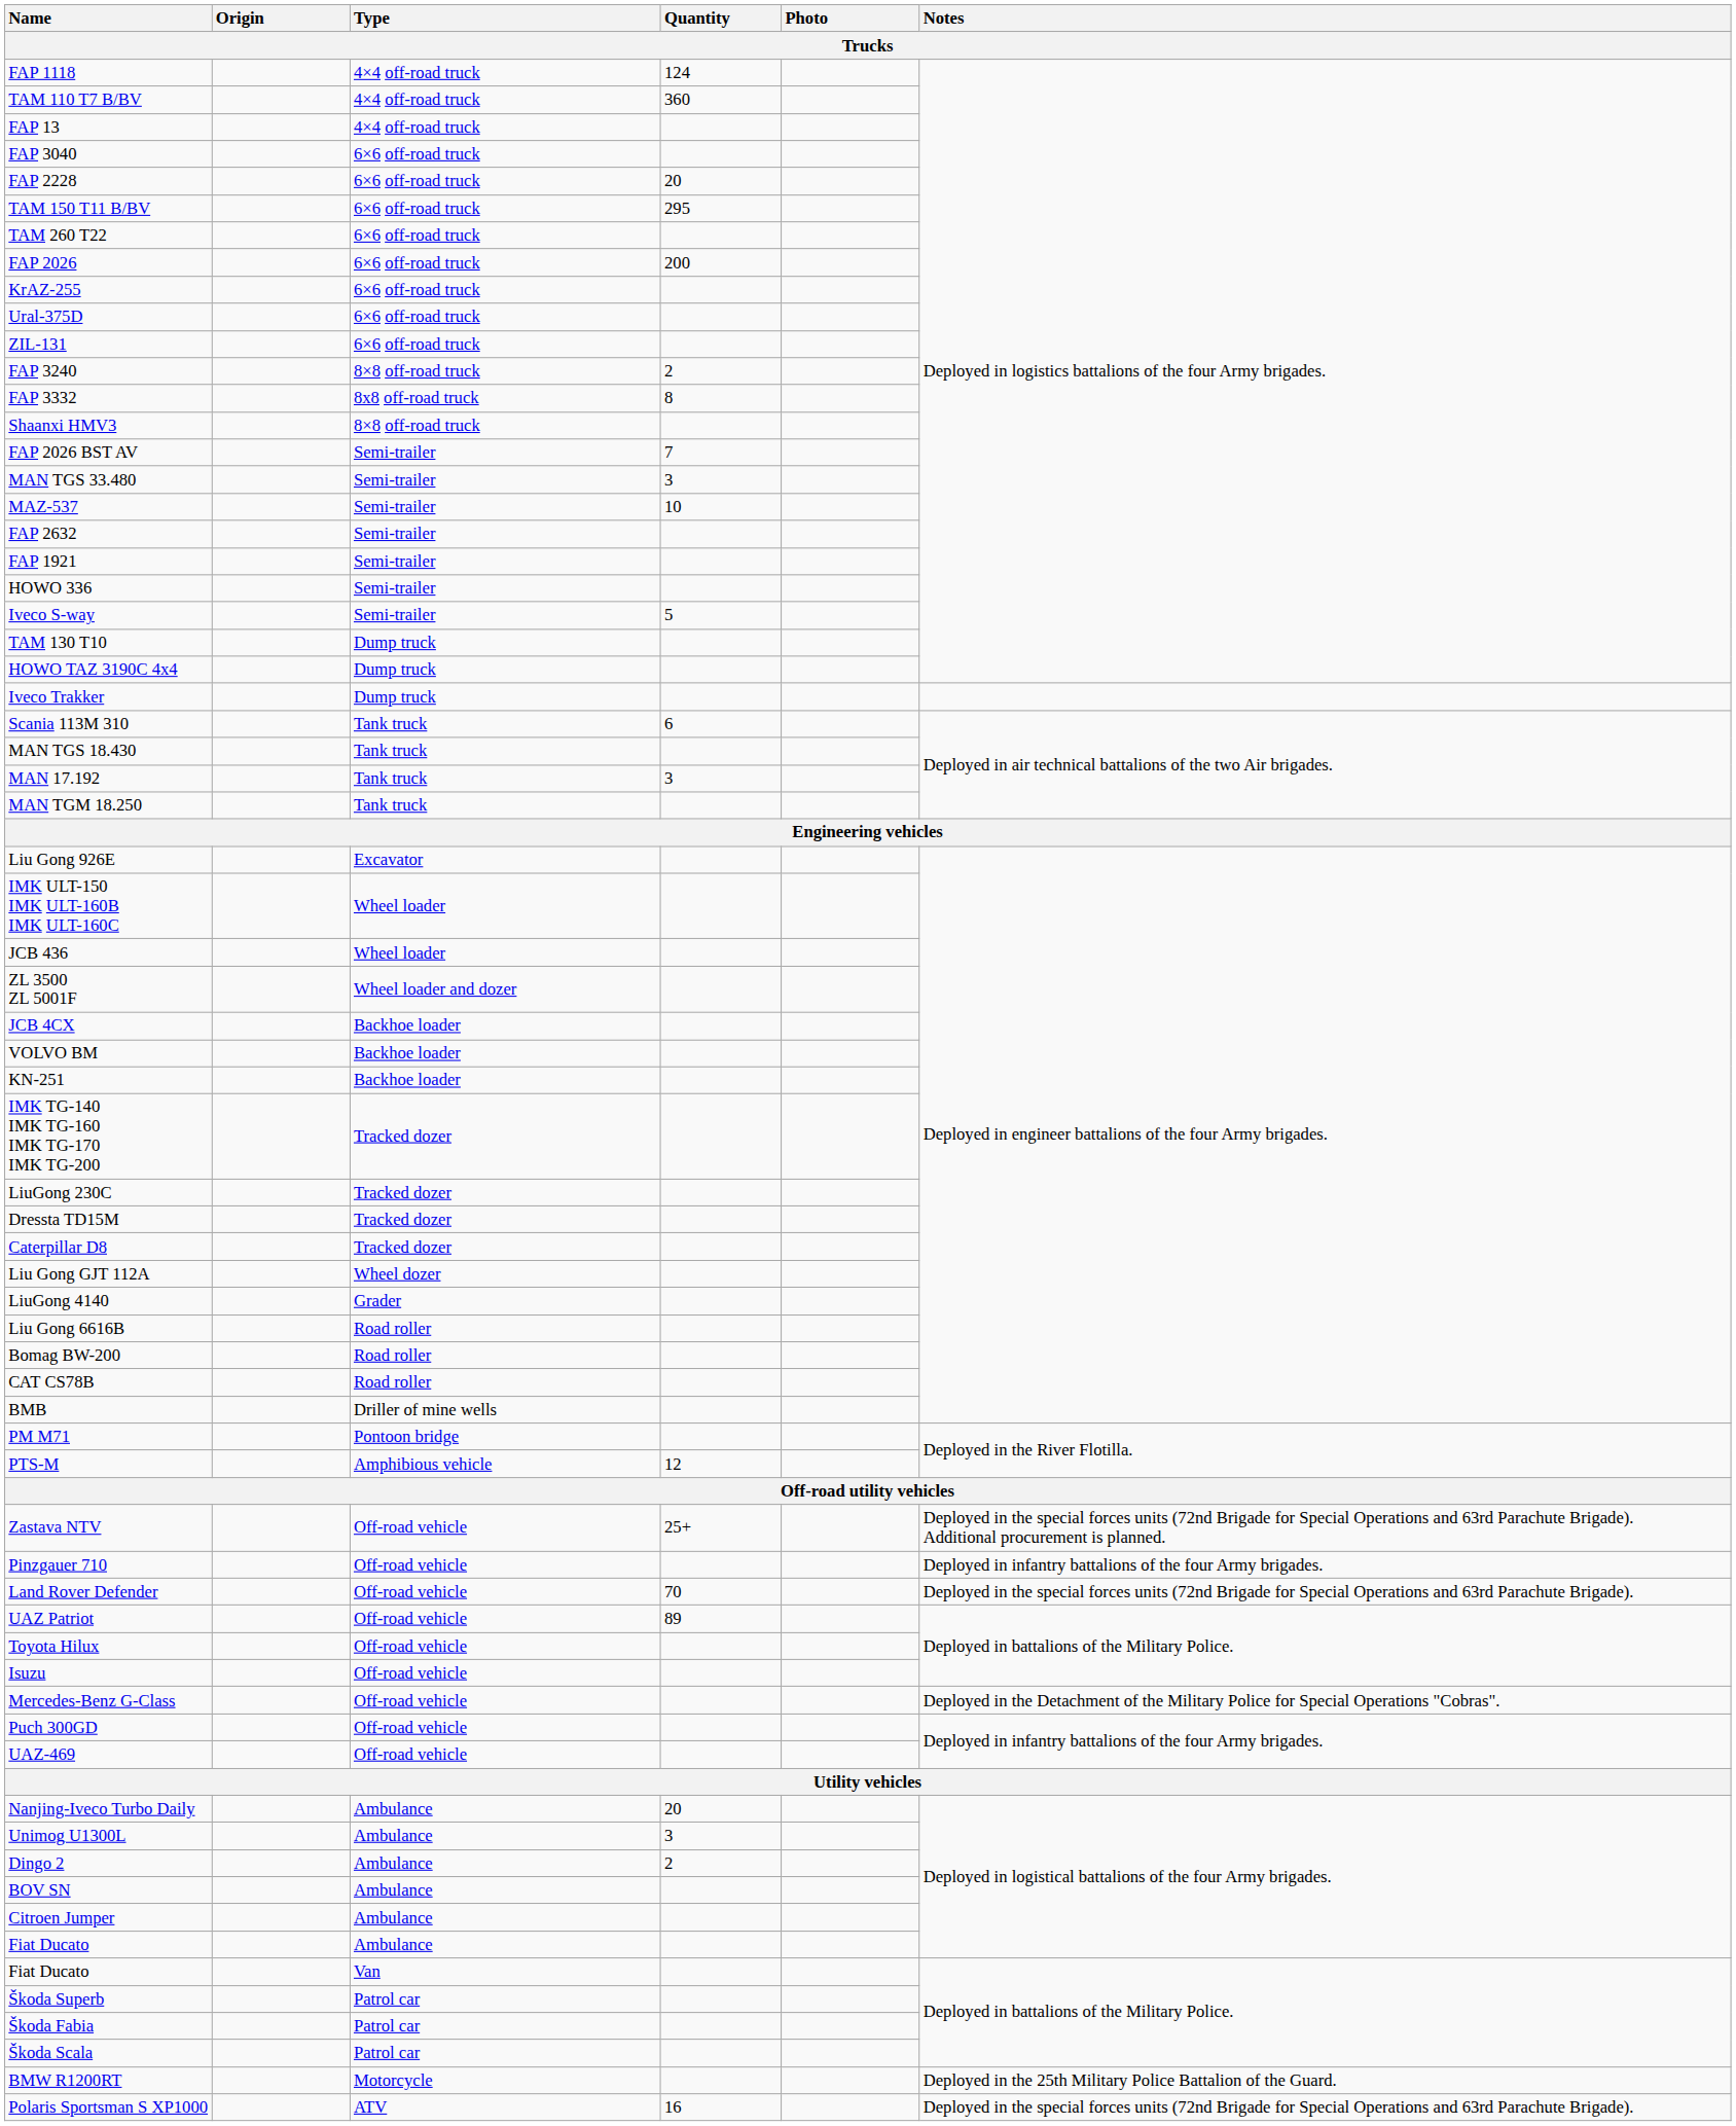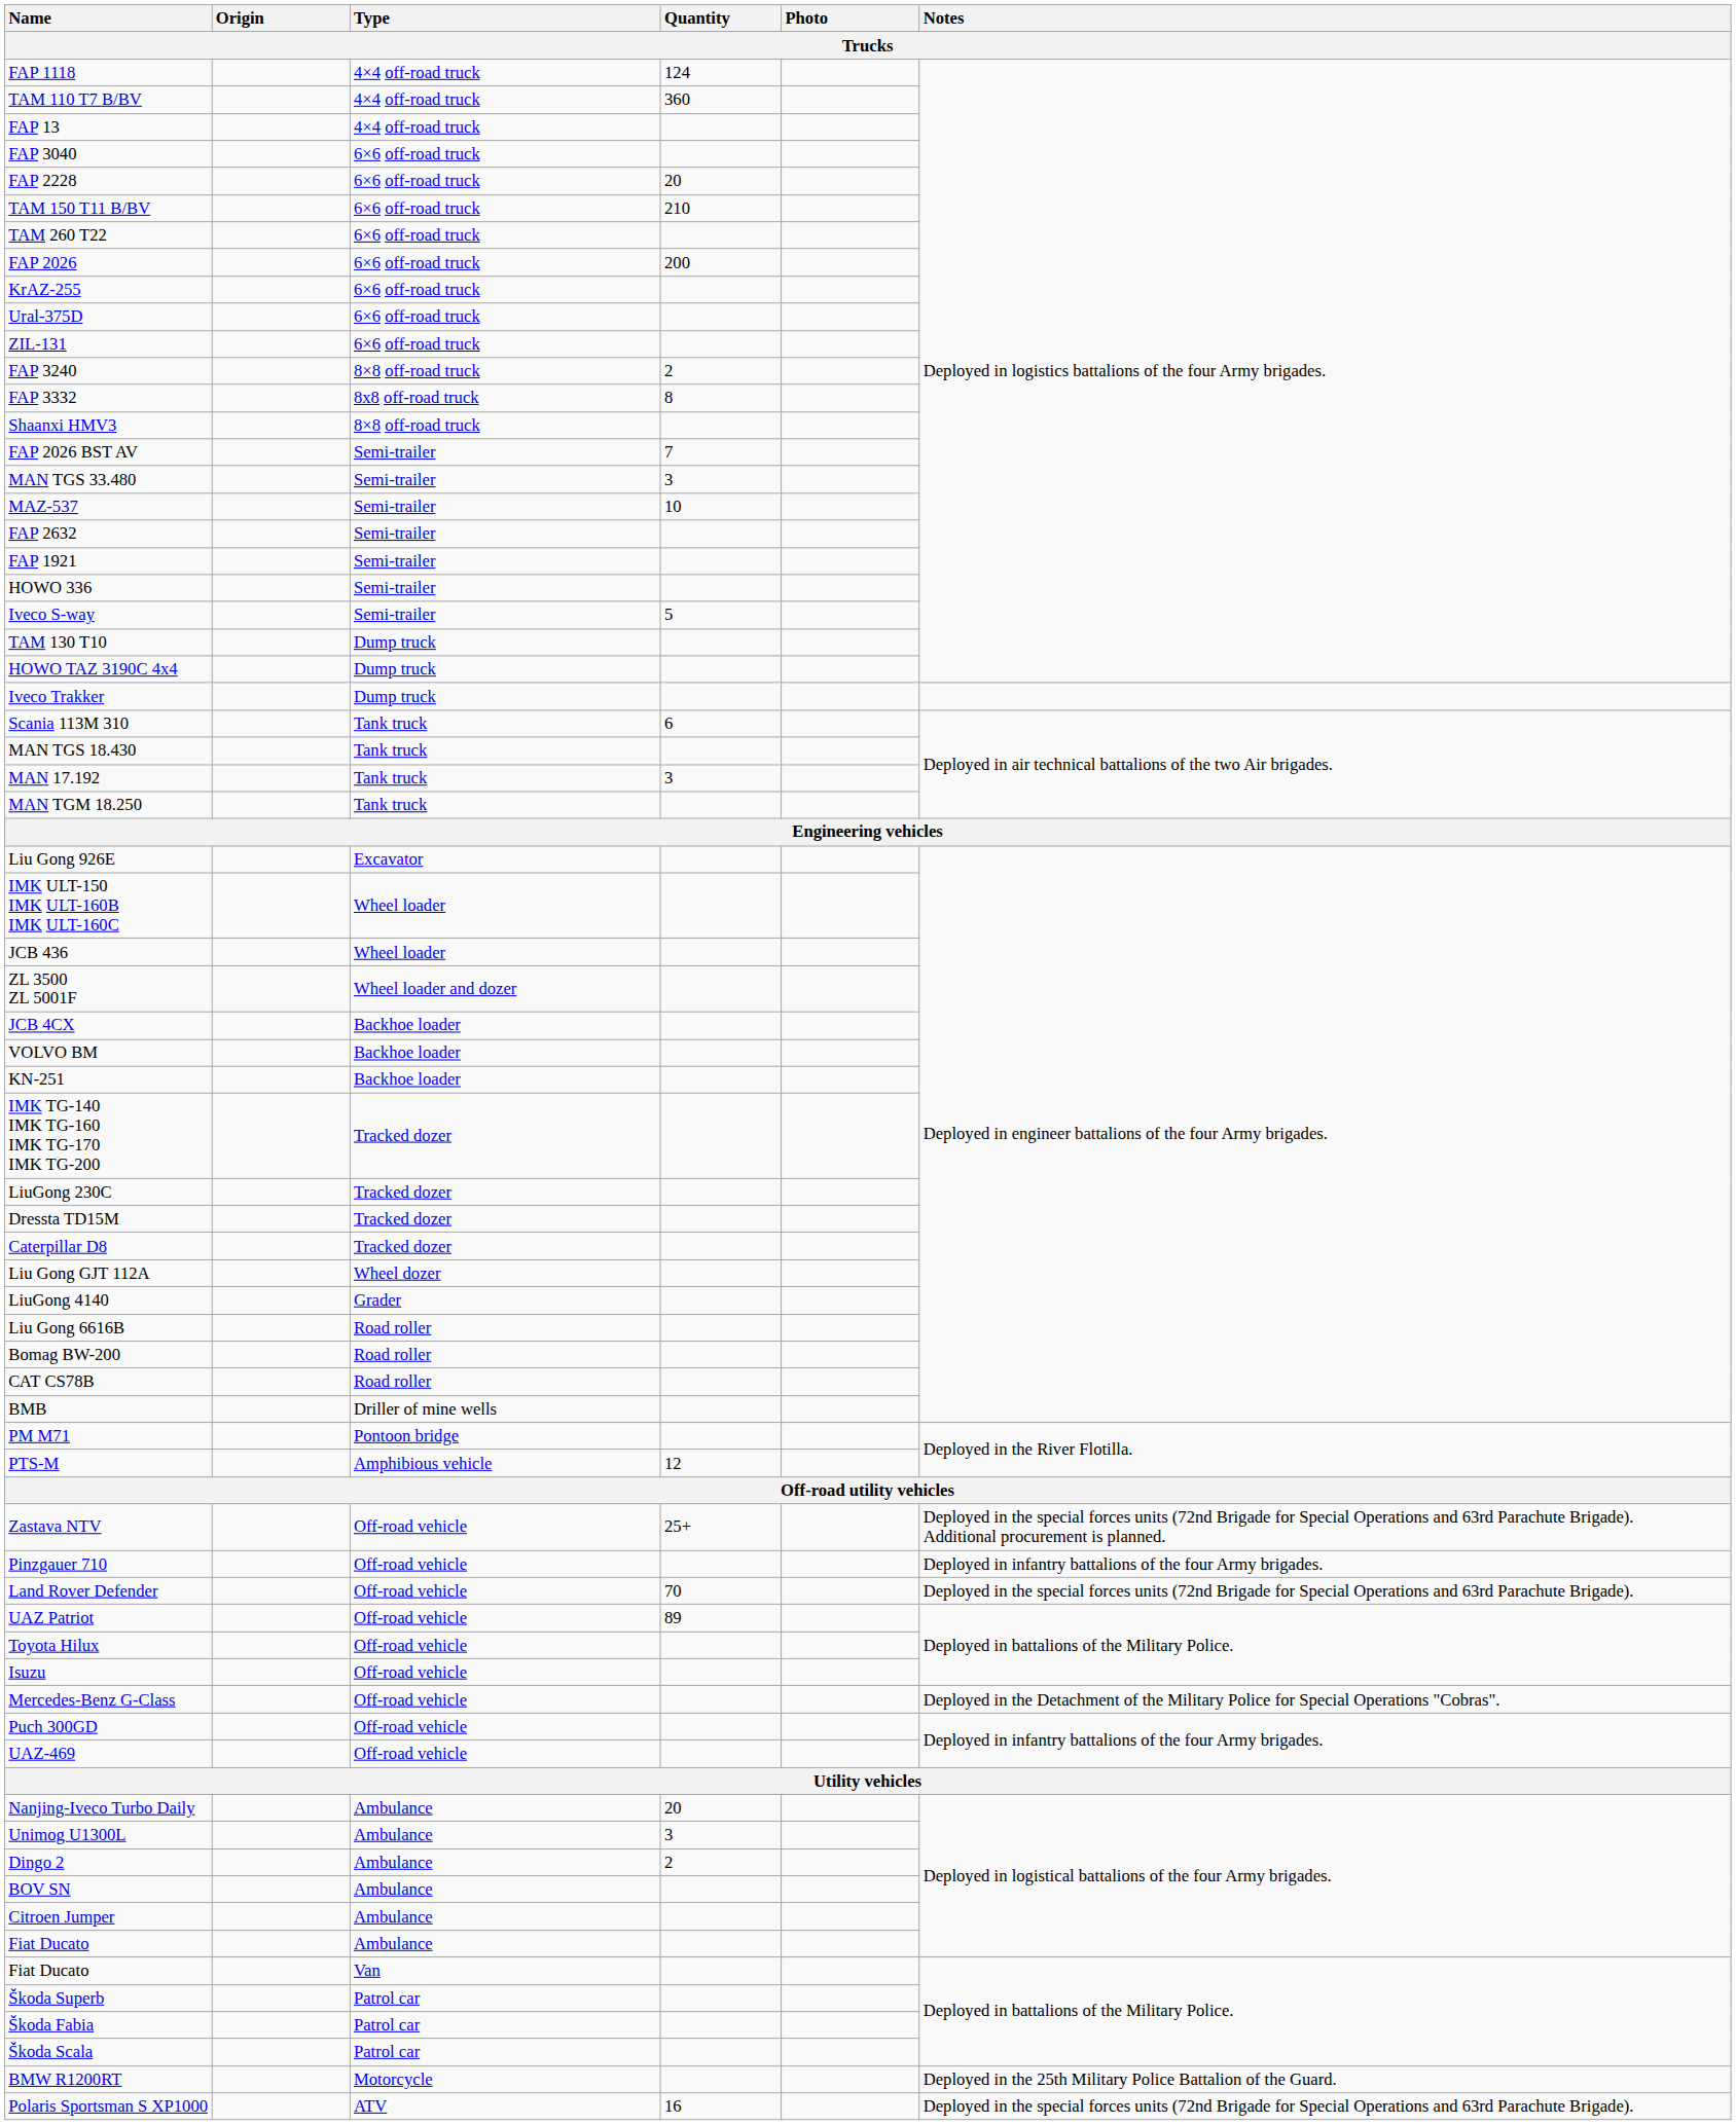TAM 150 T11 B/BV | Quantity: 295 -> 210
